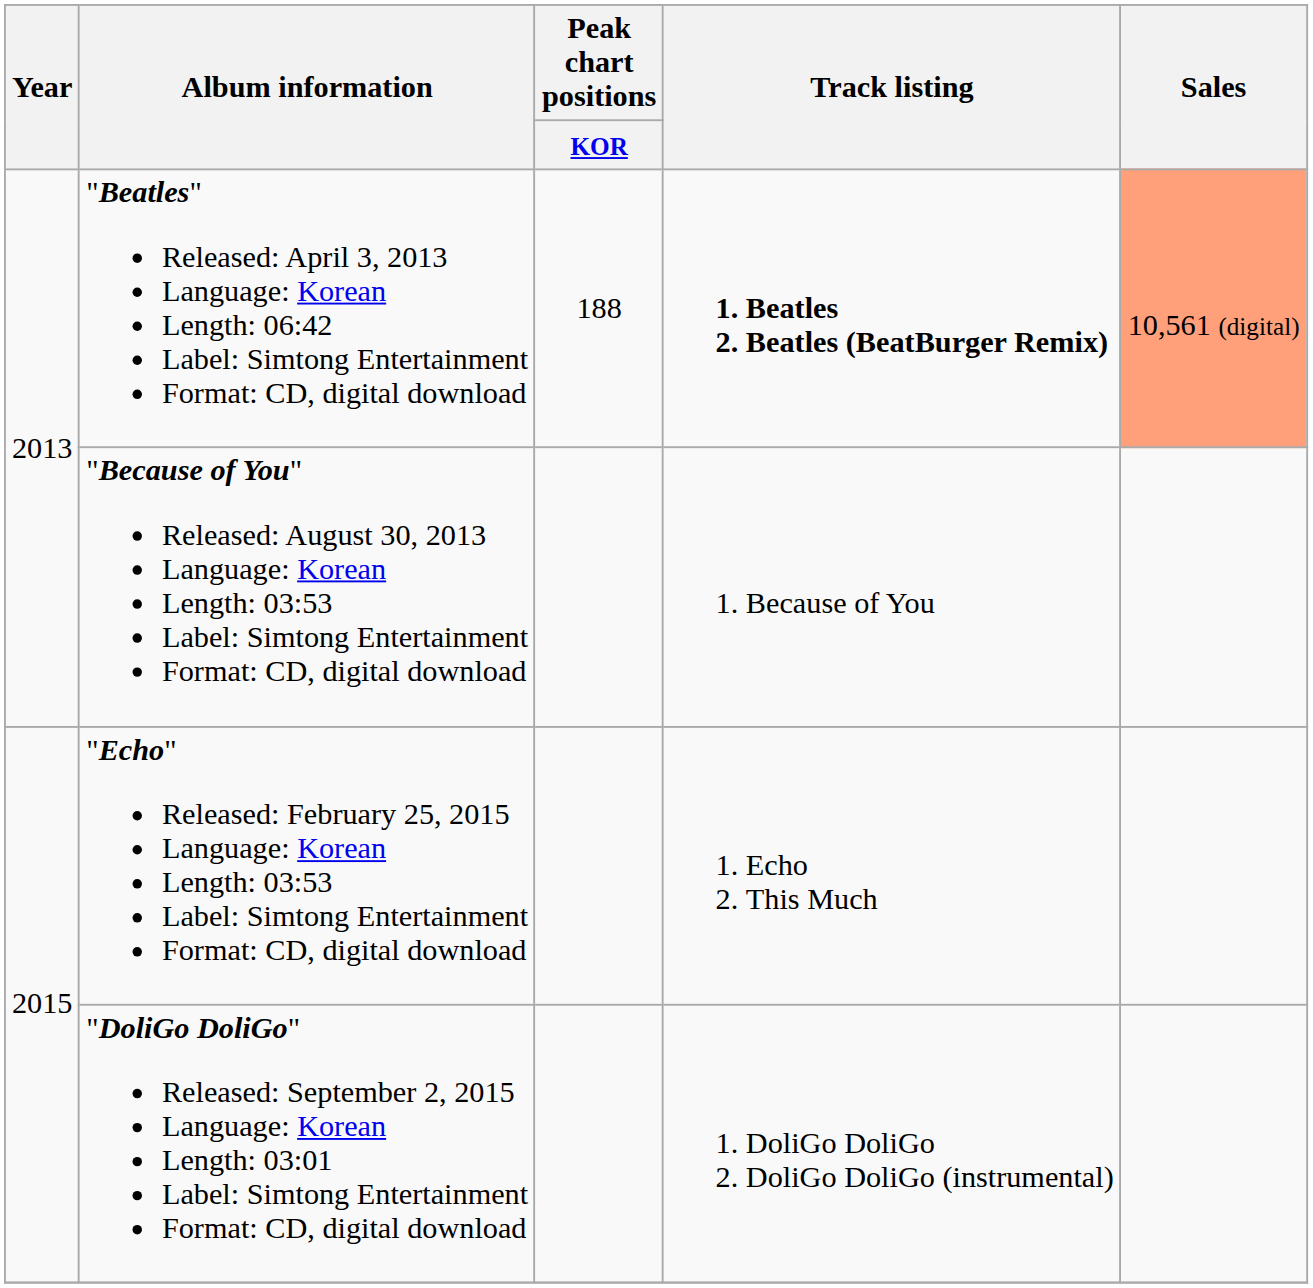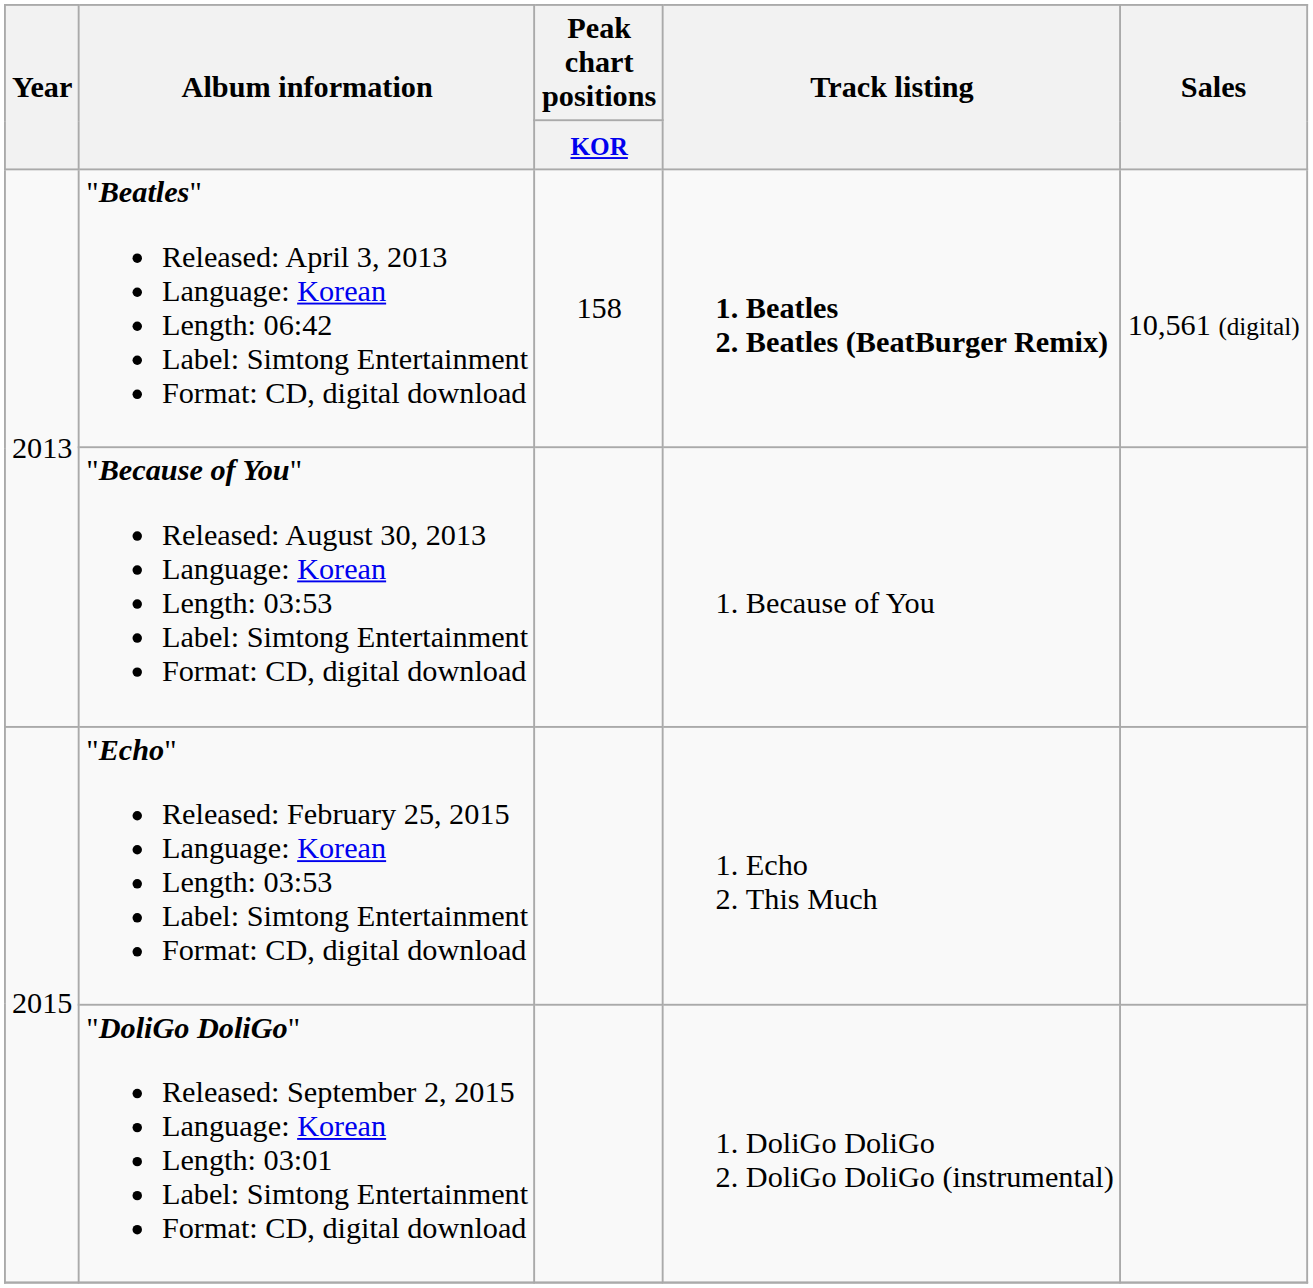row 3 | Peak chart positions / KOR: 188 -> 158
row 3 | Sales: lightsalmon background -> no background
